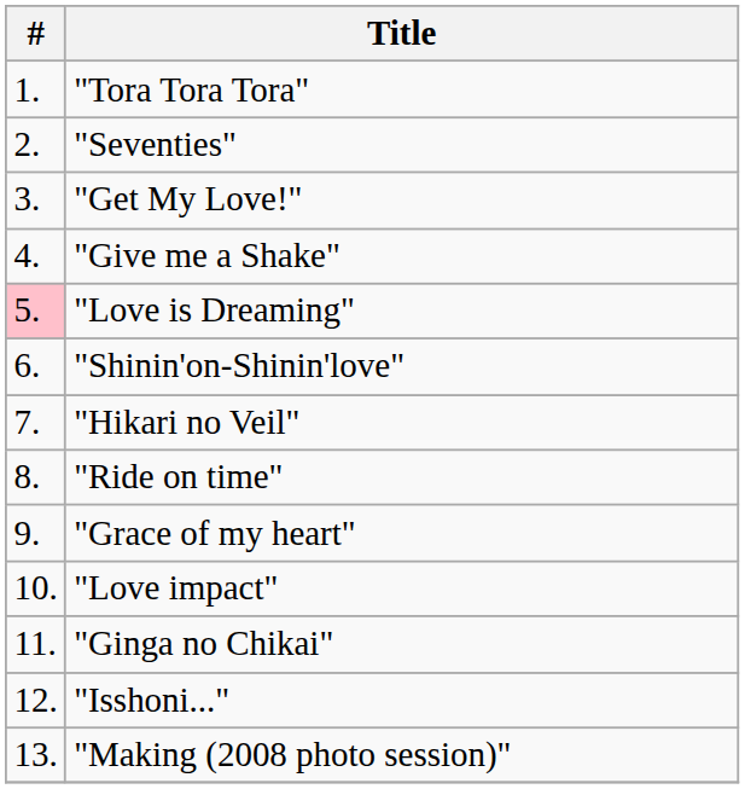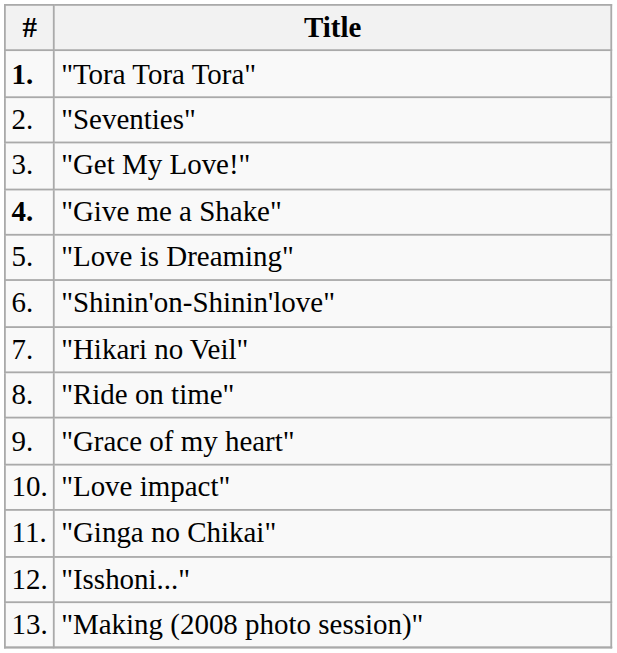"Tora Tora Tora" | #: normal -> bold
"Give me a Shake" | #: normal -> bold
"Love is Dreaming" | #: pink background -> no background
